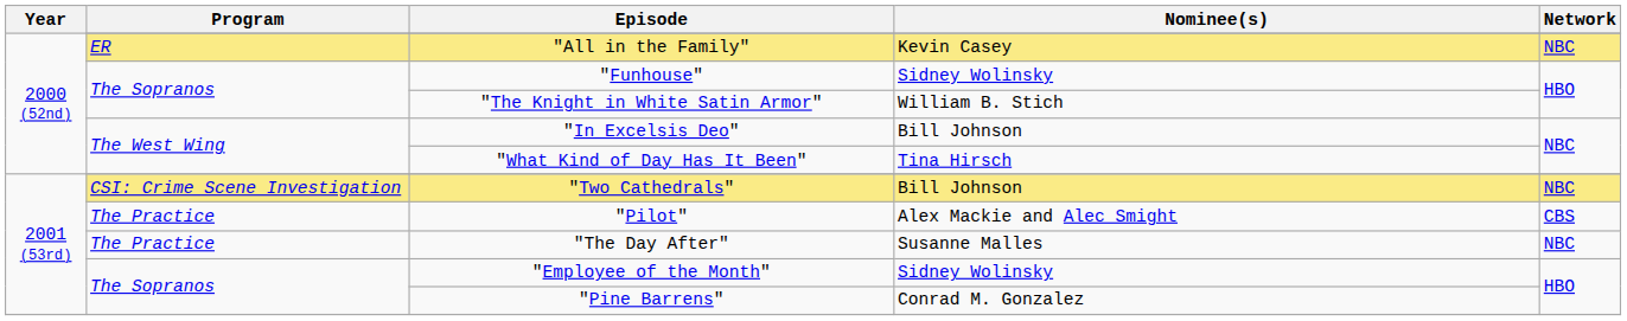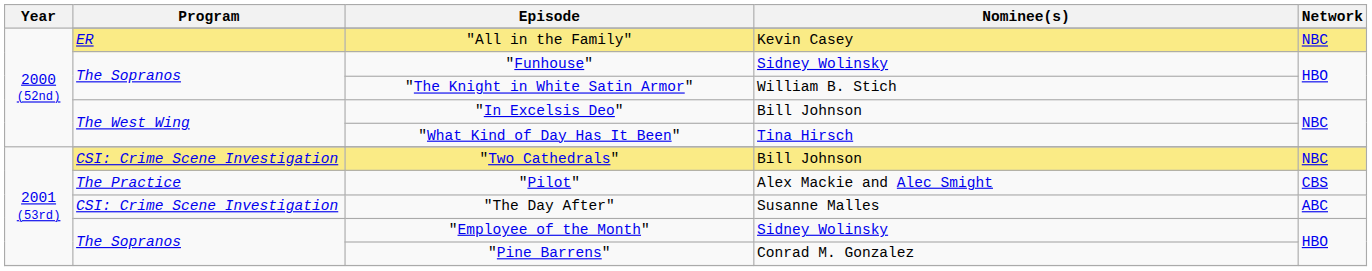"The Day After" | Program: The Practice -> CSI: Crime Scene Investigation
"The Day After" | Network: NBC -> ABC
